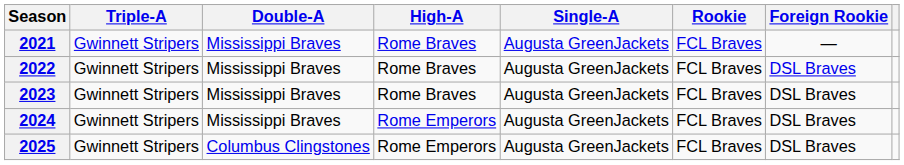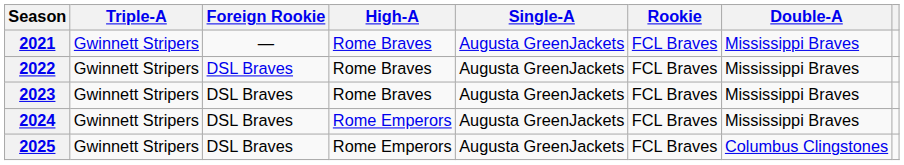columns swapped: Double-A <-> Foreign Rookie
